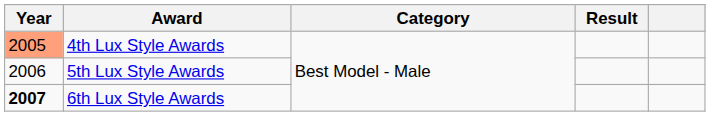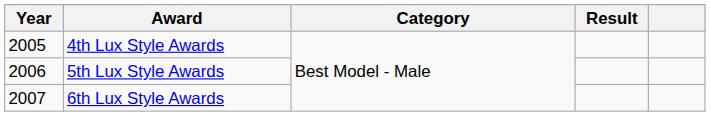4th Lux Style Awards | Year: lightsalmon background -> no background
6th Lux Style Awards | Year: bold -> normal
